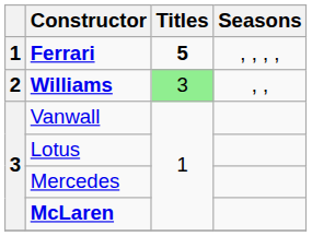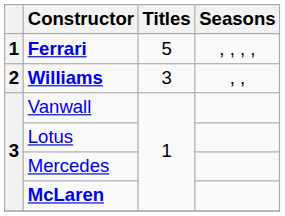Ferrari | Titles: bold -> normal
Williams | Titles: lightgreen background -> no background
